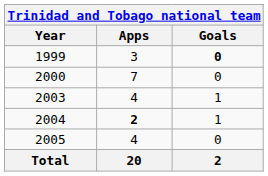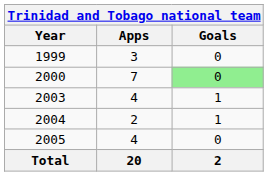1999 | Goals: bold -> normal
2000 | Goals: no background -> lightgreen background
2004 | Apps: bold -> normal
